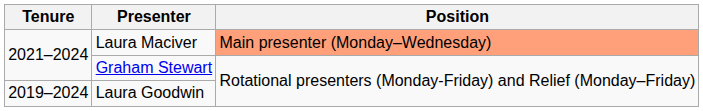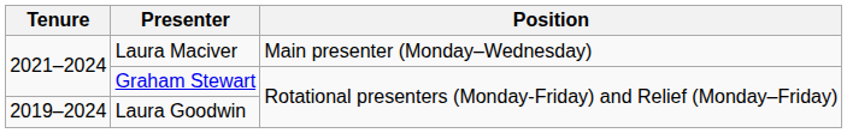Laura Maciver | Position: lightsalmon background -> no background
